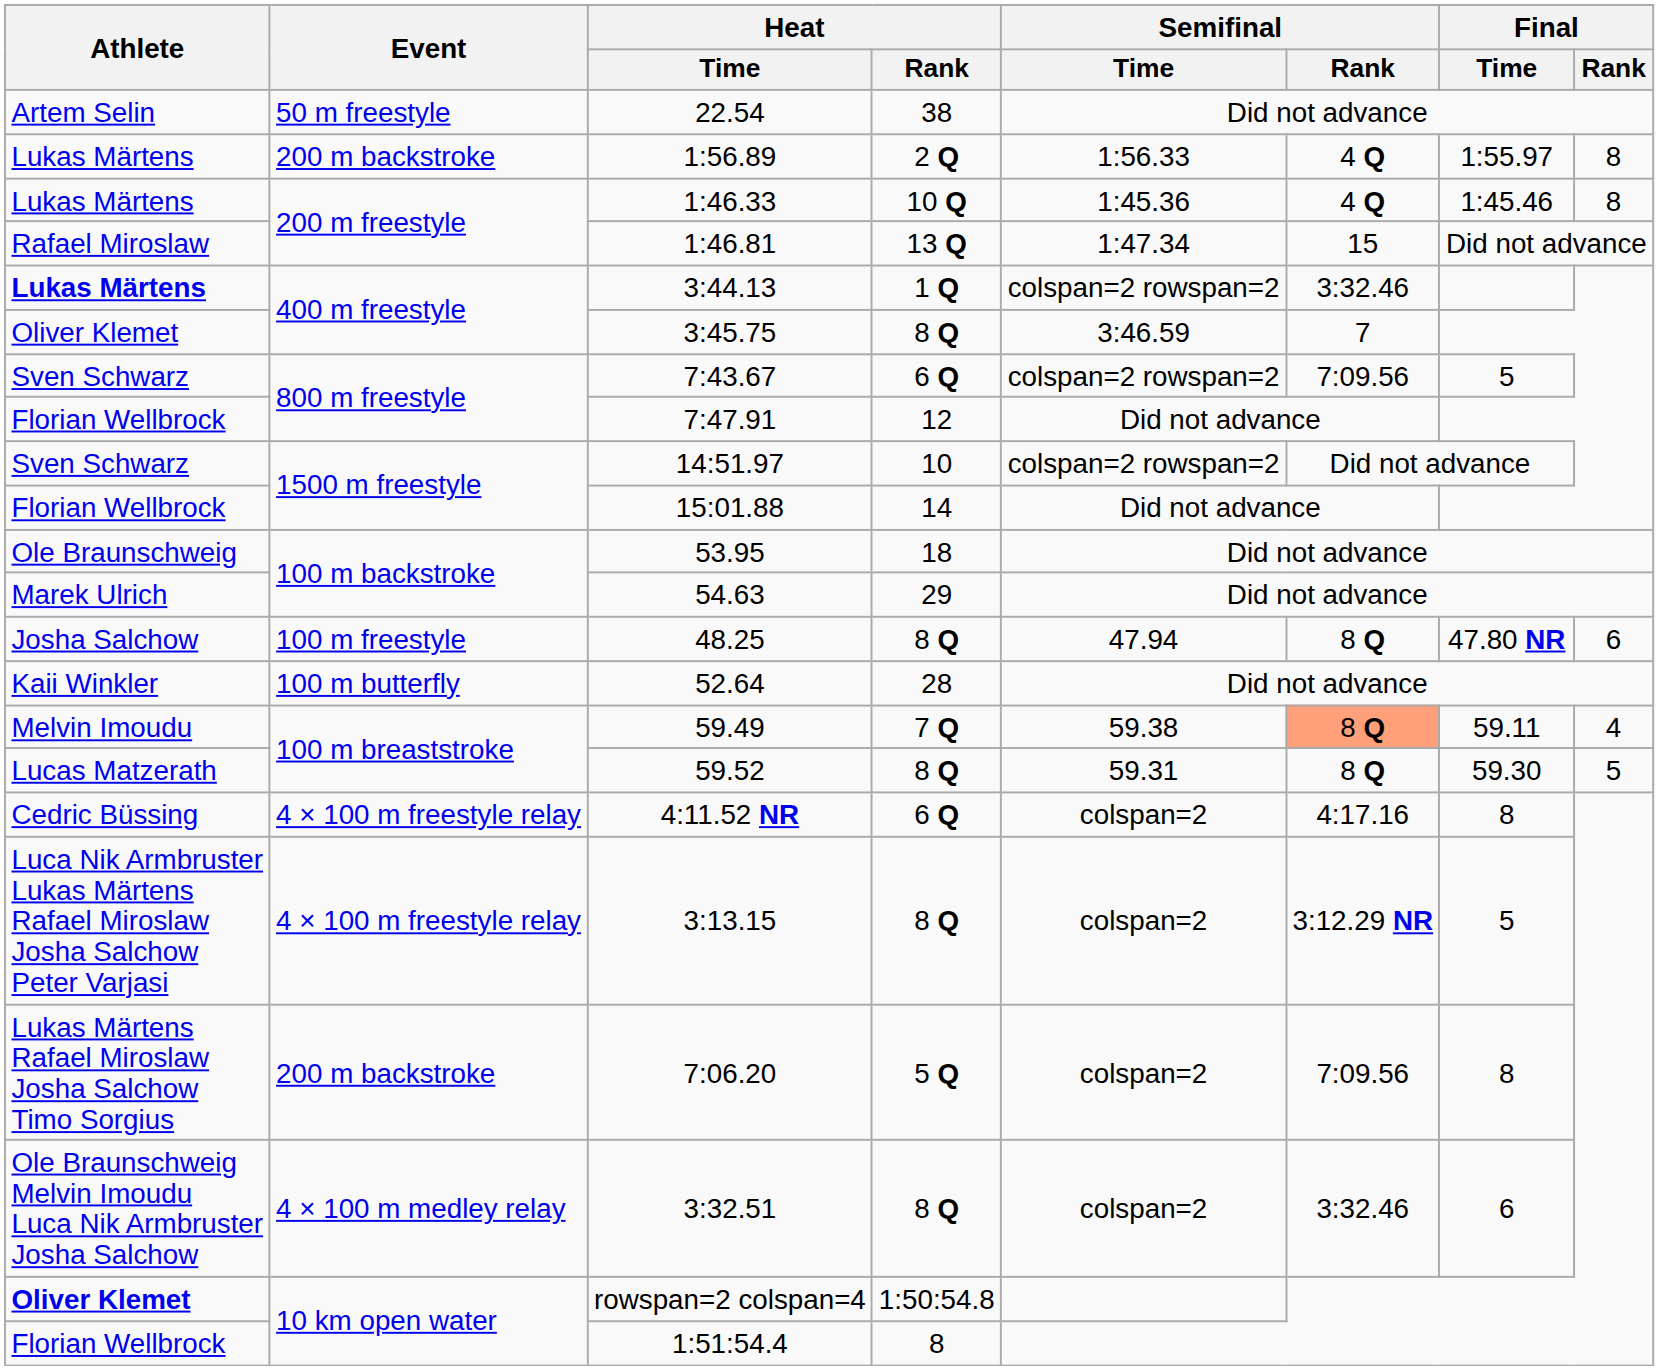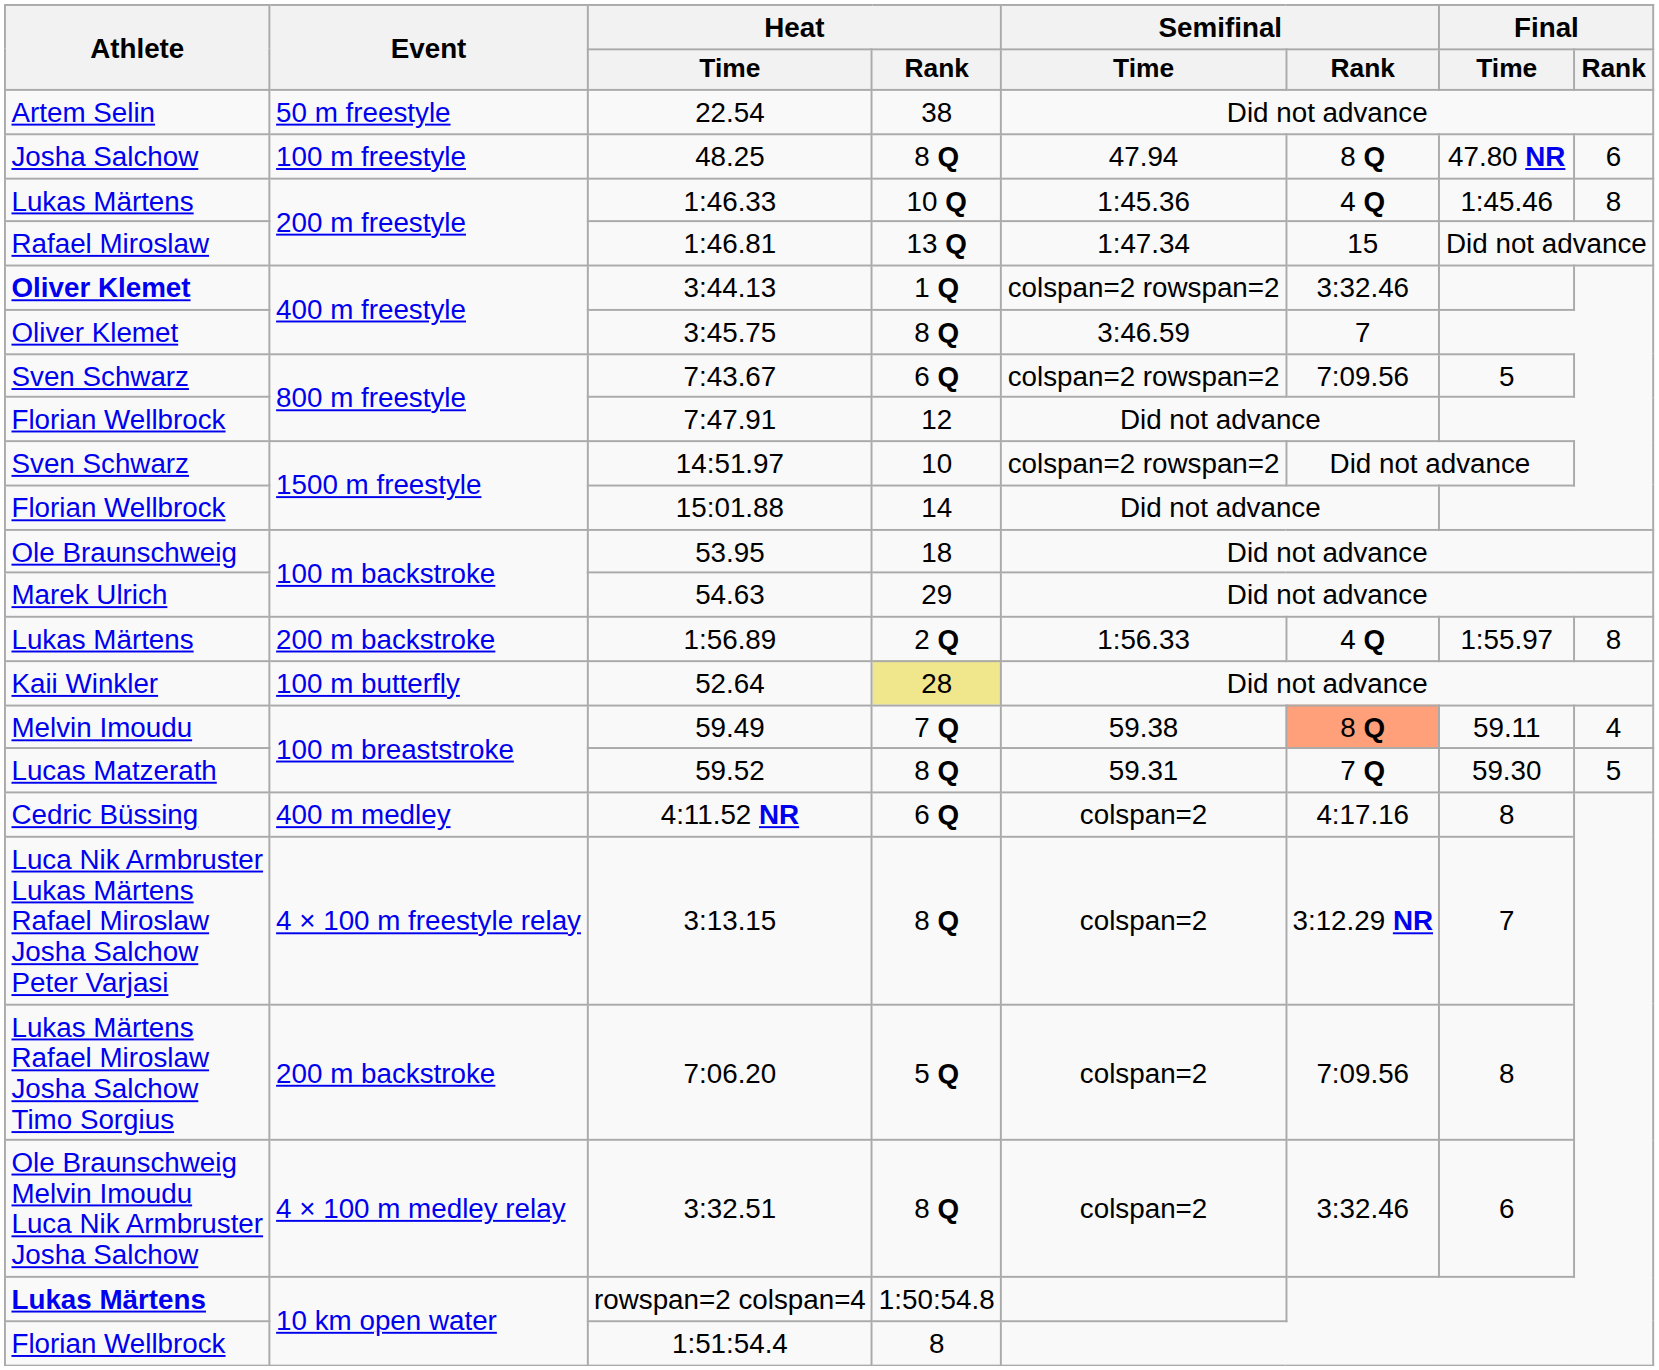rows swapped: 48.25 <-> 1:56.89
3:44.13 | Athlete: Lukas Märtens -> Oliver Klemet
52.64 | Heat / Rank: no background -> khaki background
59.52 | Semifinal / Rank: 8 Q -> 7 Q
4:11.52 NR | Event: 4 × 100 m freestyle relay -> 400 m medley
3:13.15 | Final / Time: 5 -> 7
rowspan=2 colspan=4 | Athlete: Oliver Klemet -> Lukas Märtens
